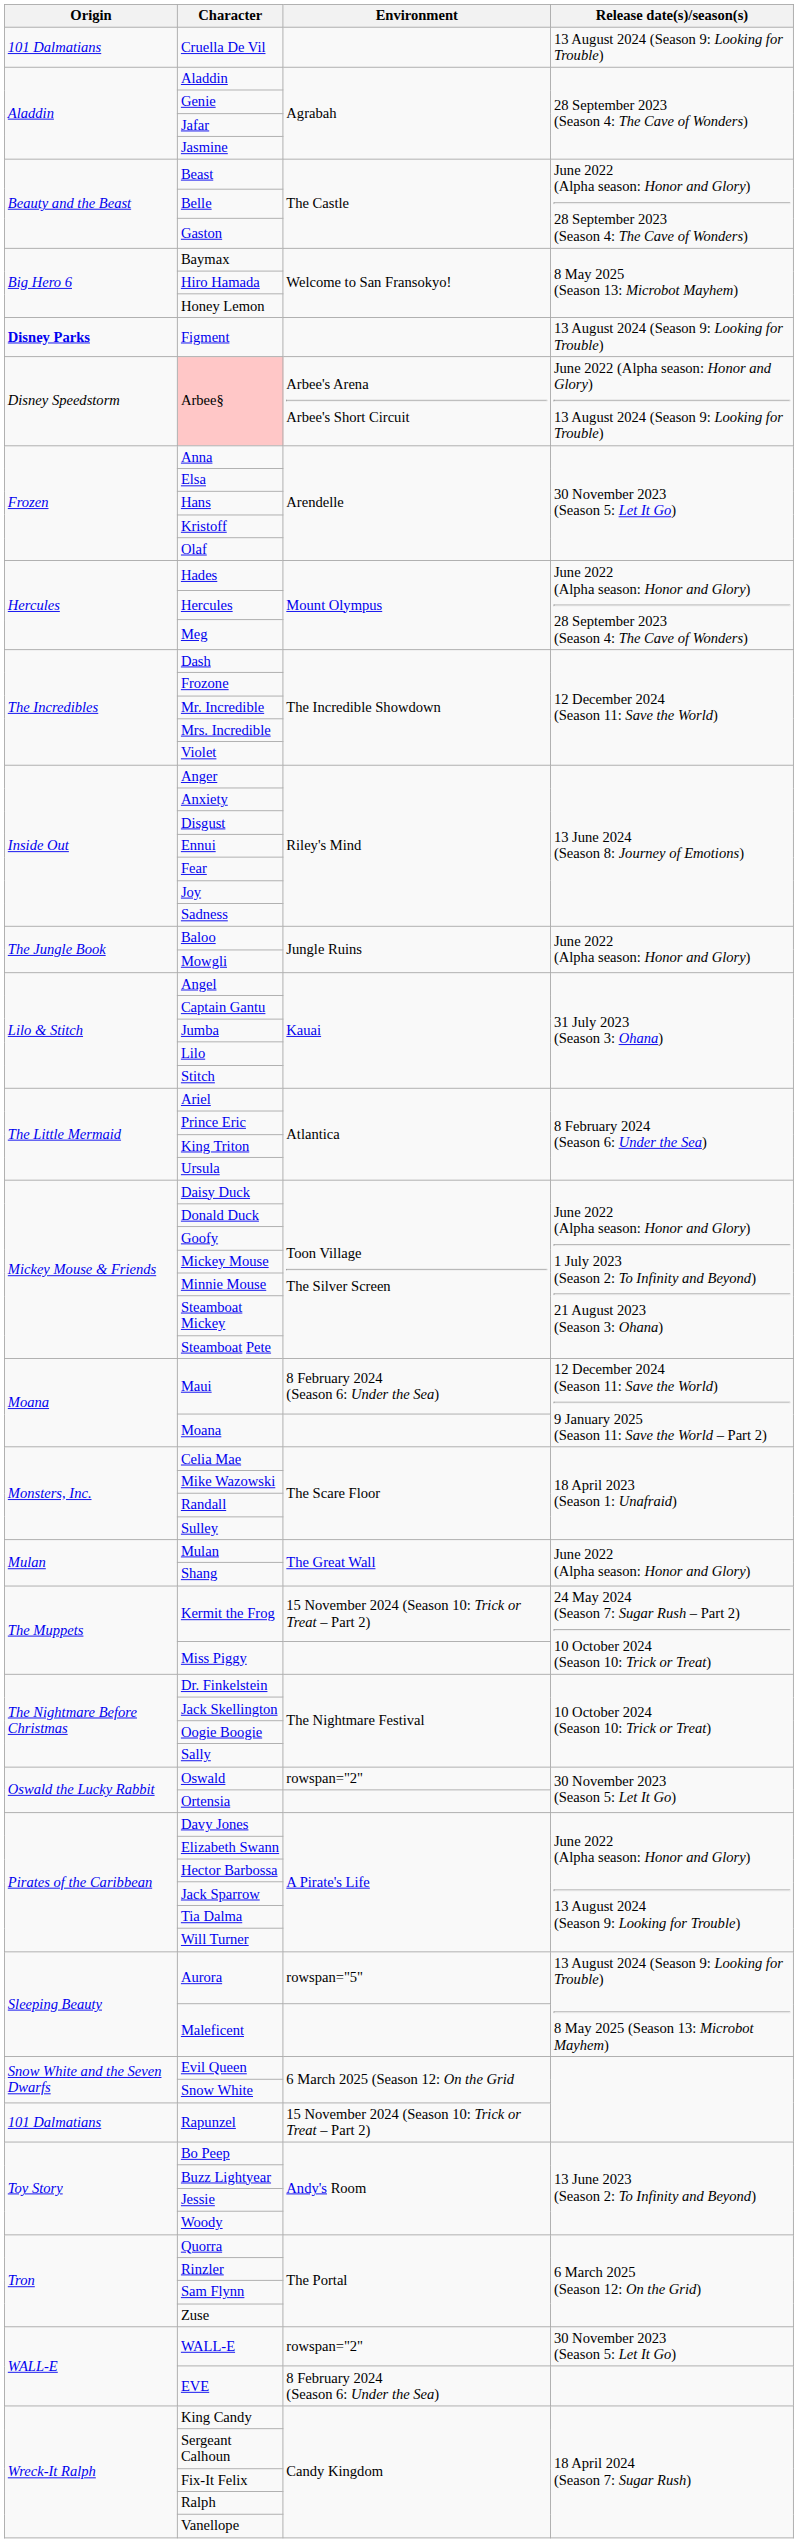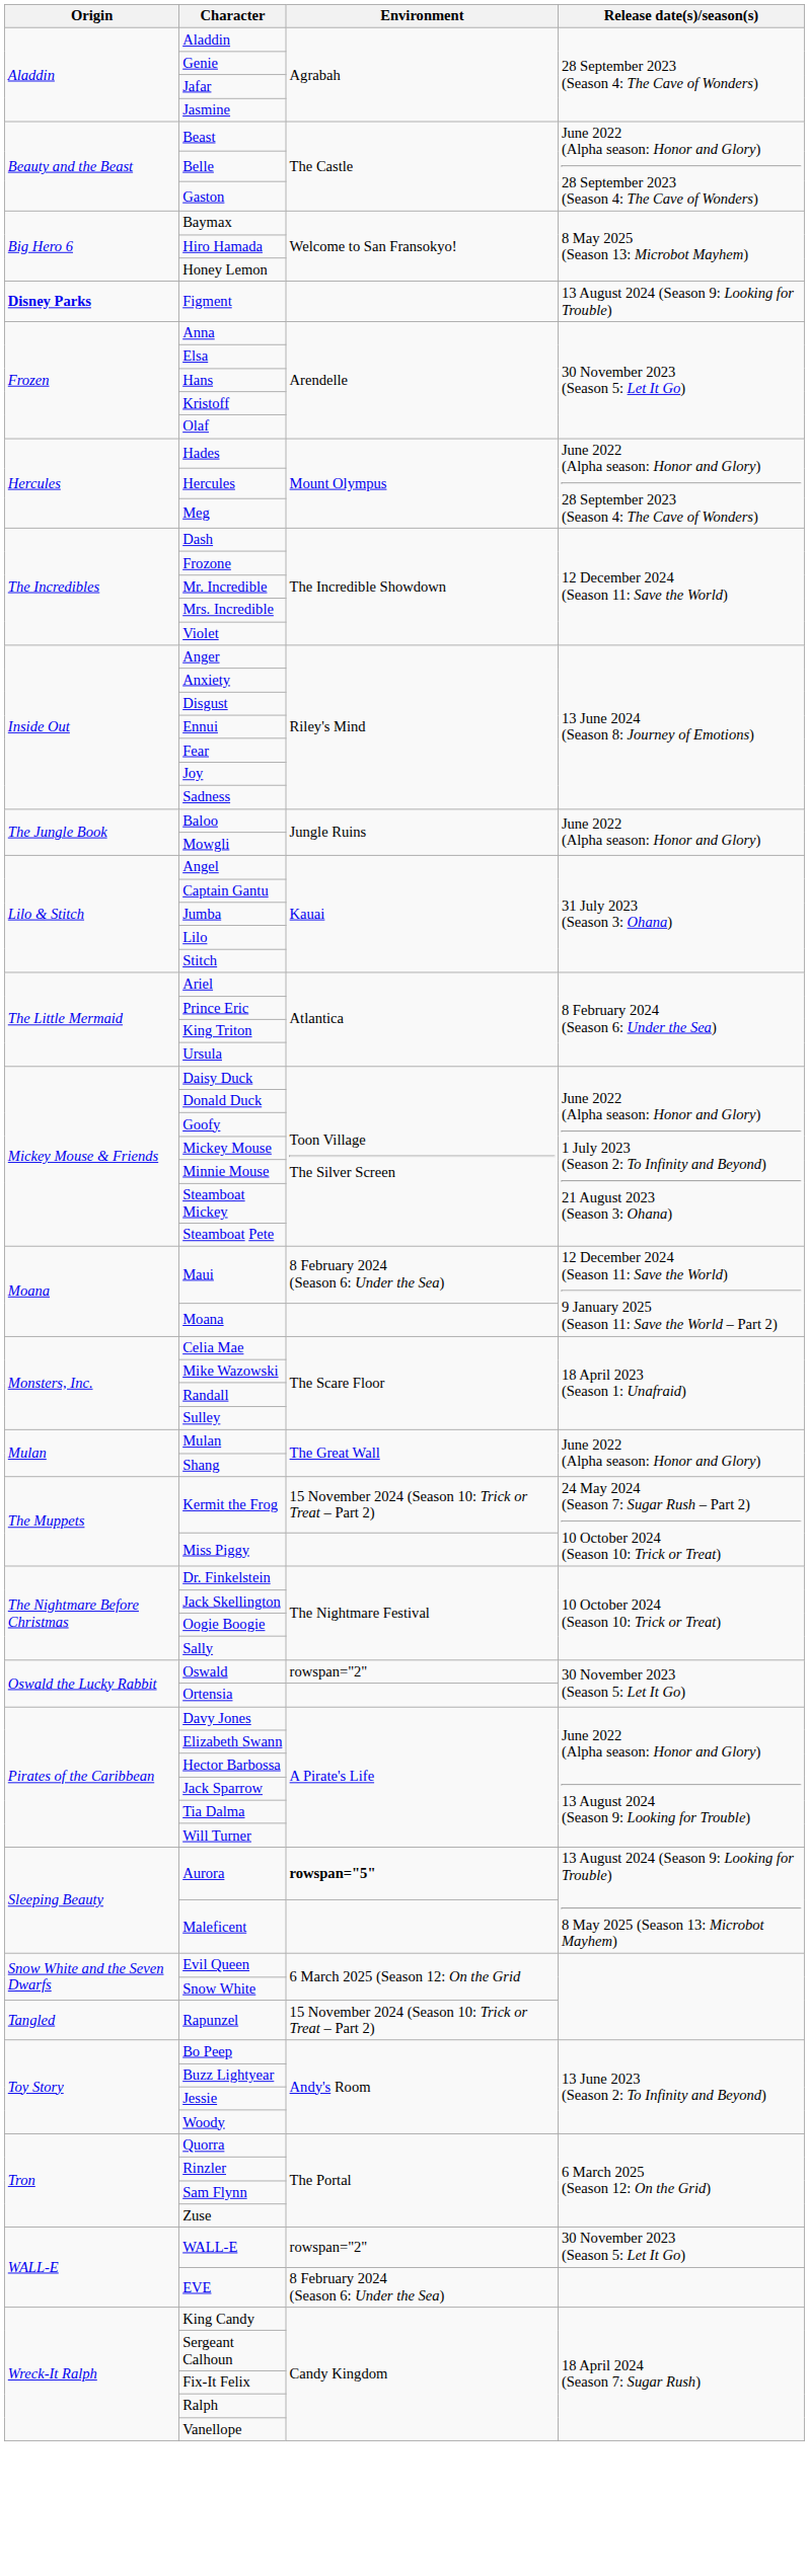- row: 101 Dalmatians | Cruella De Vil | 13 August 2024 (Season 9: Looking for Trouble)
- row: Disney Speedstorm | Arbee§ | Arbee's Arena Arbee's Short Circuit | June 2022 (Alpha season: Honor and Glory) 13 August 2024 (Season 9: Looking for Trouble)
Aurora | Environment: normal -> bold
Rapunzel | Origin: 101 Dalmatians -> Tangled
